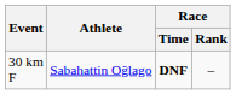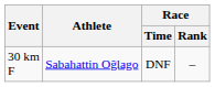30 km F | Race / Time: bold -> normal
